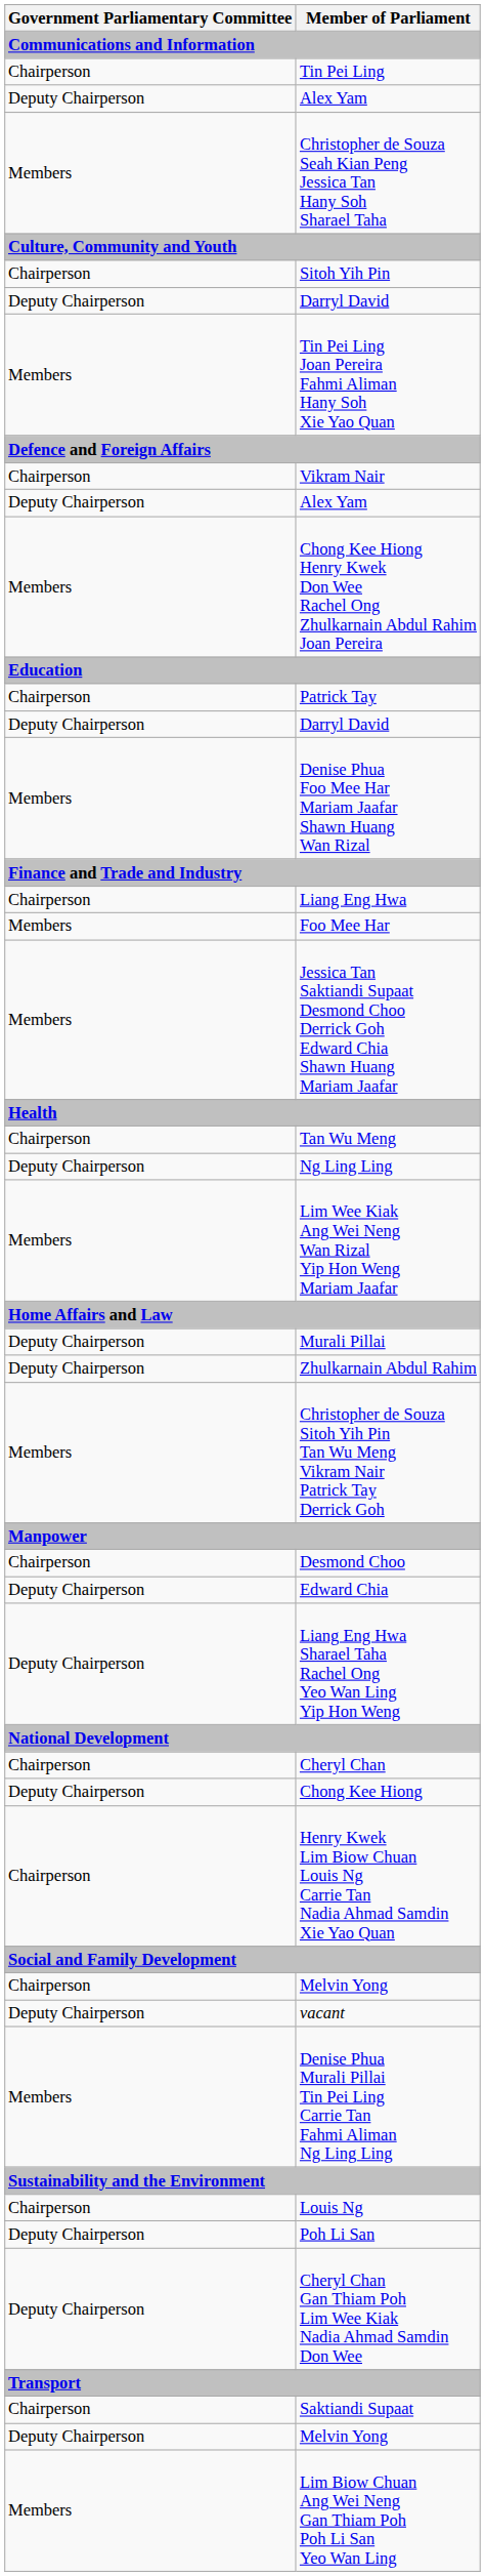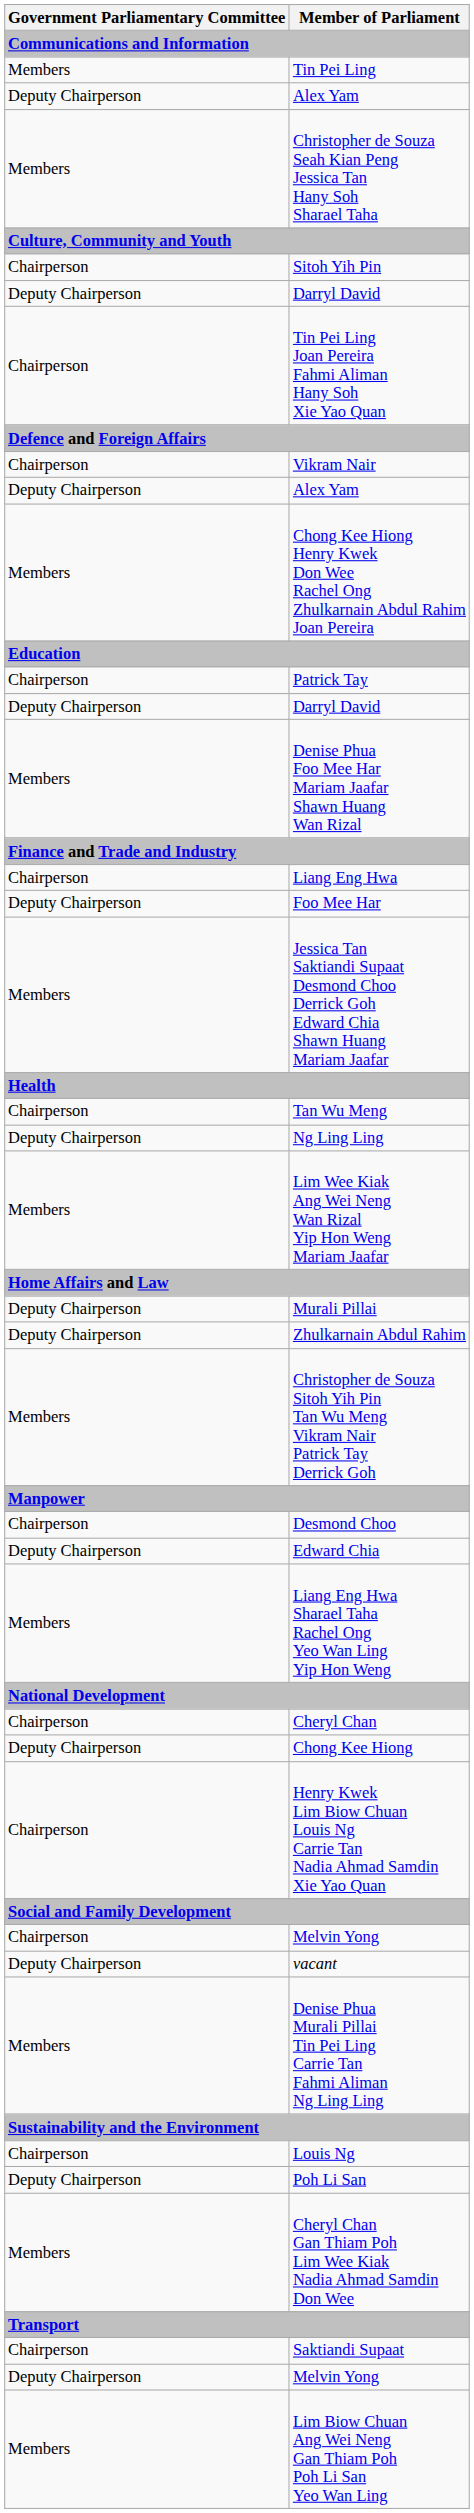row 3 | Government Parliamentary Committee: Chairperson -> Members
row 9 | Government Parliamentary Committee: Members -> Chairperson
row 20 | Government Parliamentary Committee: Members -> Deputy Chairperson
row 33 | Government Parliamentary Committee: Deputy Chairperson -> Members
row 45 | Government Parliamentary Committee: Deputy Chairperson -> Members
